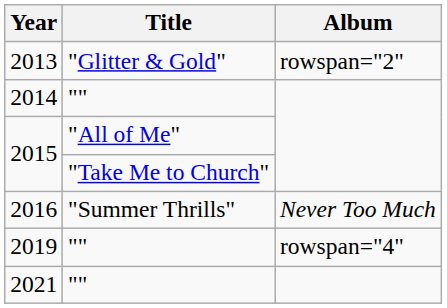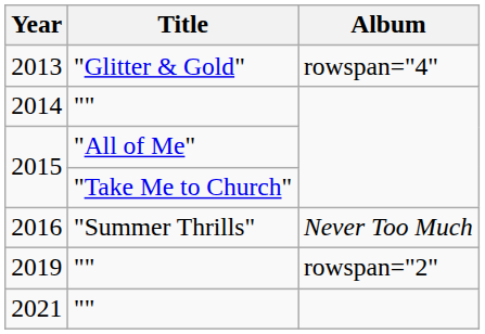2013 | Album: rowspan="2" -> rowspan="4"
2019 | Album: rowspan="4" -> rowspan="2"
